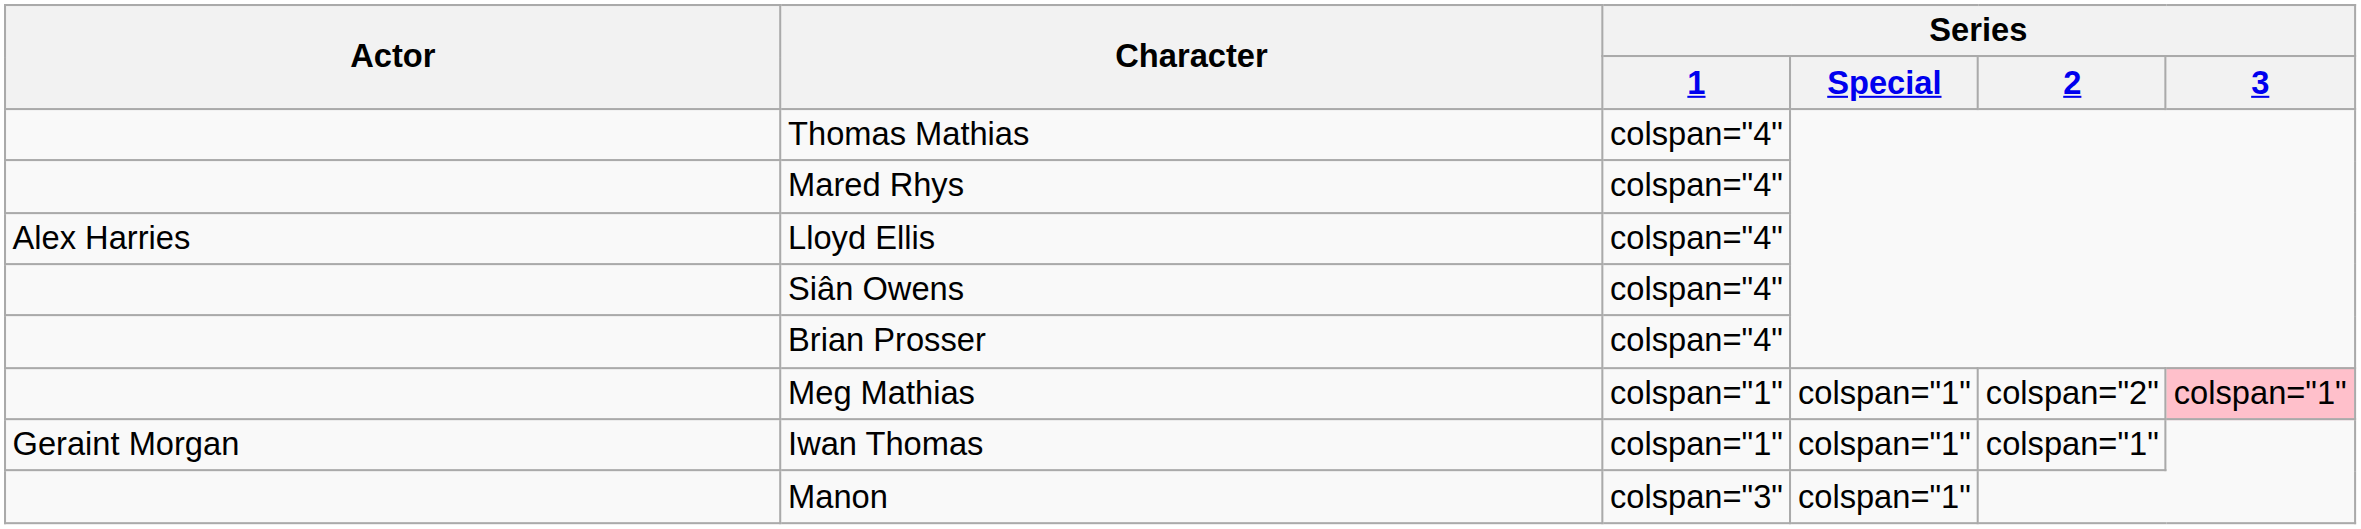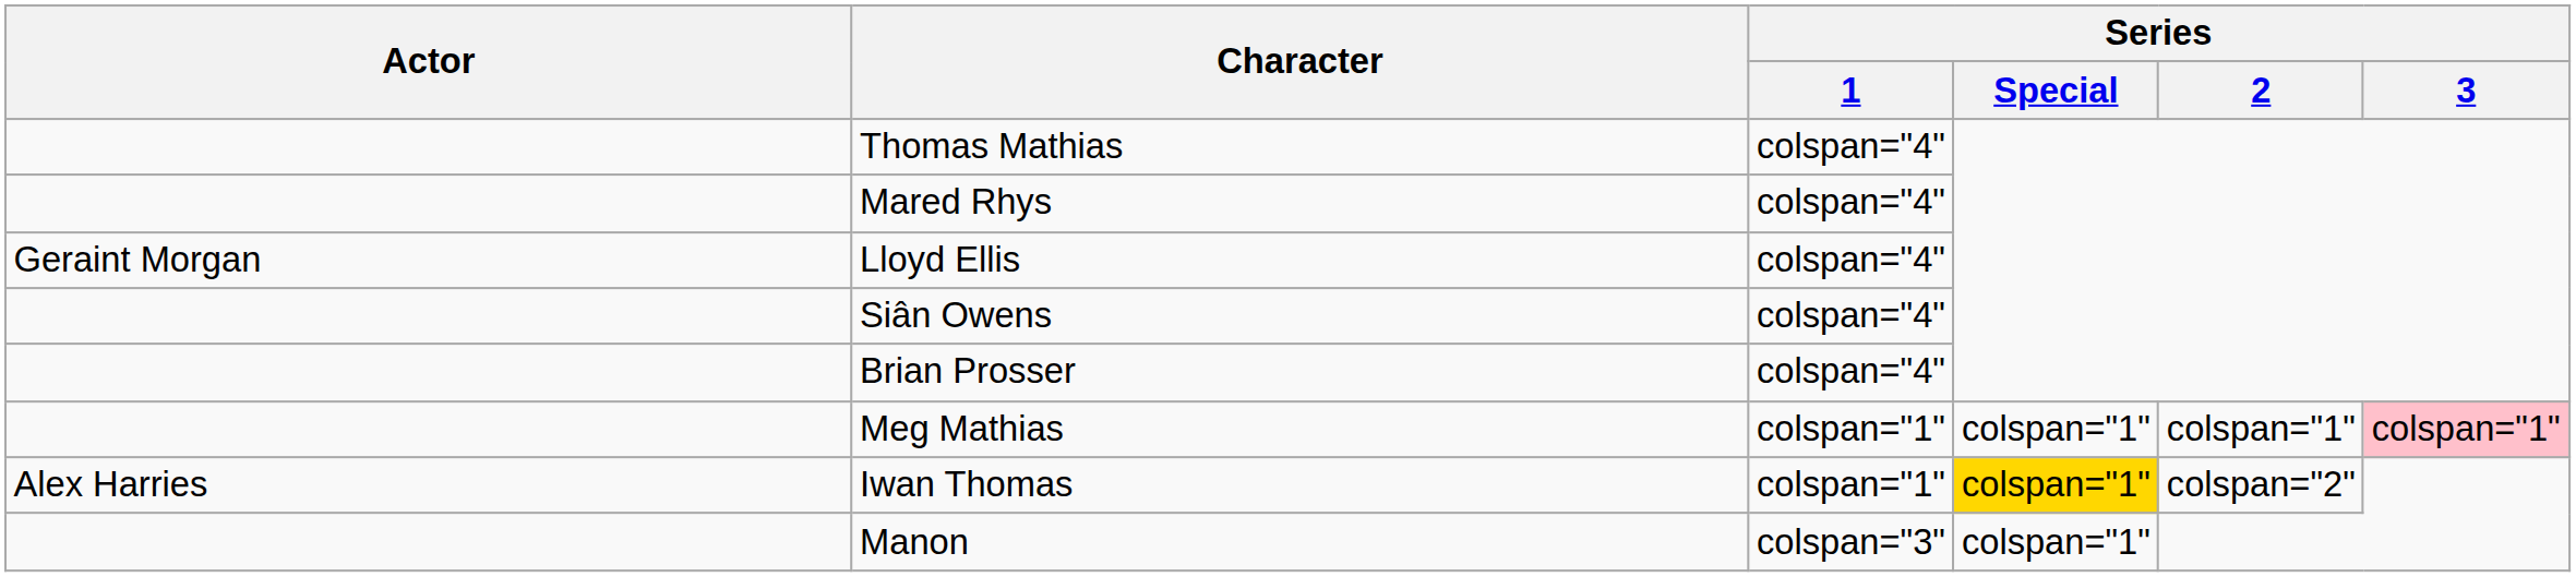Lloyd Ellis | Actor: Alex Harries -> Geraint Morgan
Meg Mathias | Series / 2: colspan="2" -> colspan="1"
Iwan Thomas | Actor: Geraint Morgan -> Alex Harries
Iwan Thomas | Series / Special: no background -> gold background
Iwan Thomas | Series / 2: colspan="1" -> colspan="2"
